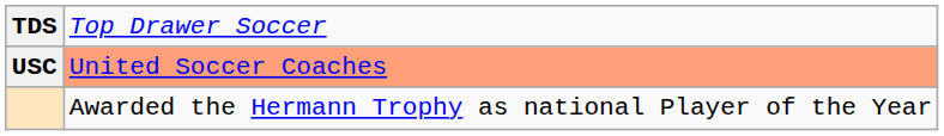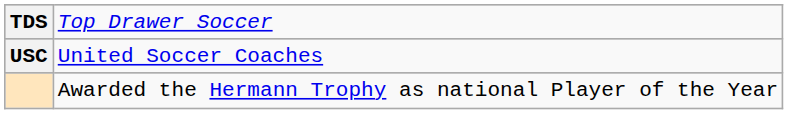USC | column 2: lightsalmon background -> no background
